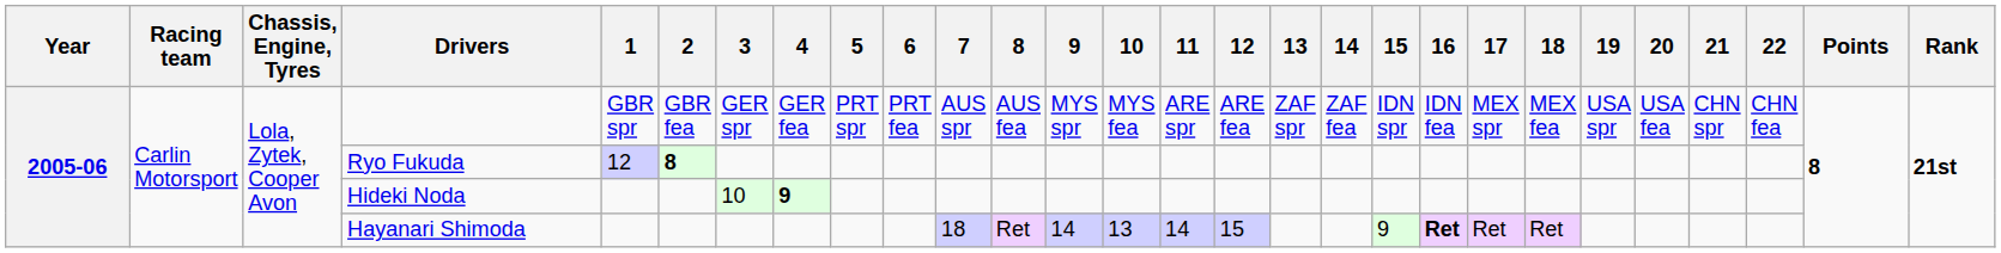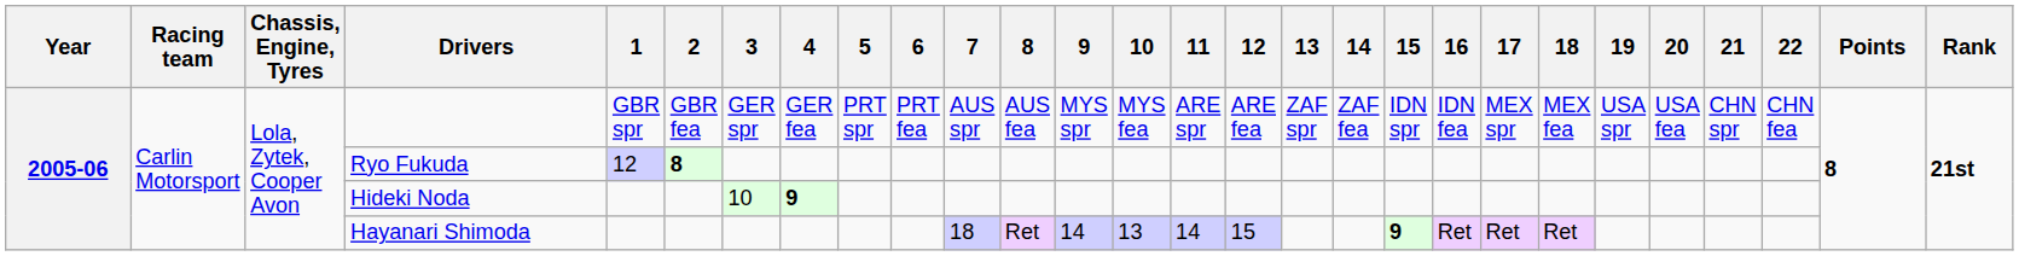Hayanari Shimoda | 15: normal -> bold
Hayanari Shimoda | 16: bold -> normal
